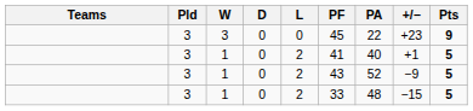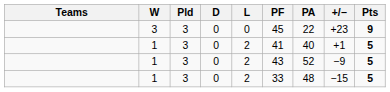columns swapped: Pld <-> W
